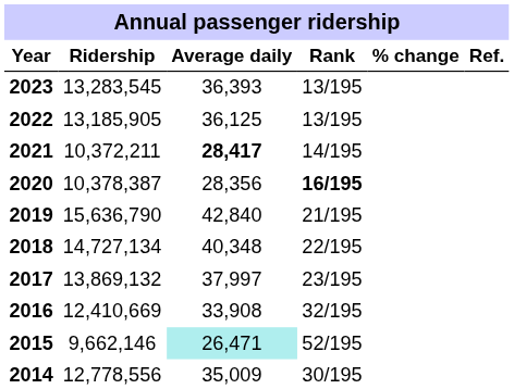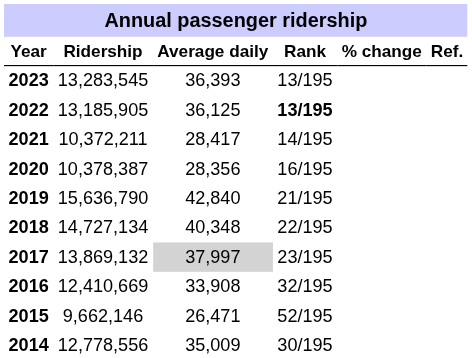2022 | Rank: normal -> bold
2021 | Average daily: bold -> normal
2020 | Rank: bold -> normal
2017 | Average daily: no background -> lightgrey background
2015 | Average daily: paleturquoise background -> no background
